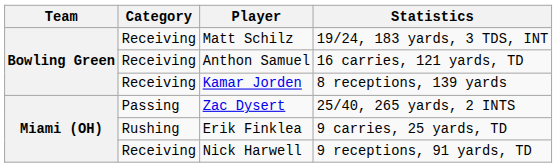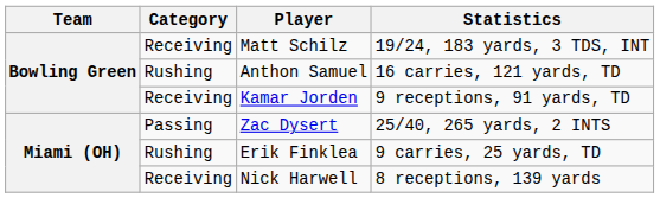Anthon Samuel | Category: Receiving -> Rushing
Kamar Jorden | Statistics: 8 receptions, 139 yards -> 9 receptions, 91 yards, TD
Nick Harwell | Statistics: 9 receptions, 91 yards, TD -> 8 receptions, 139 yards
